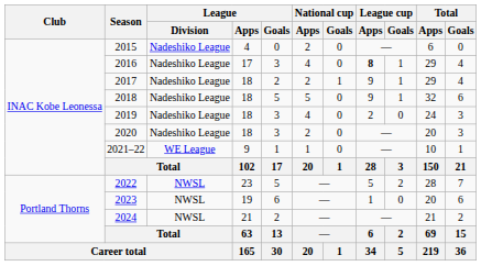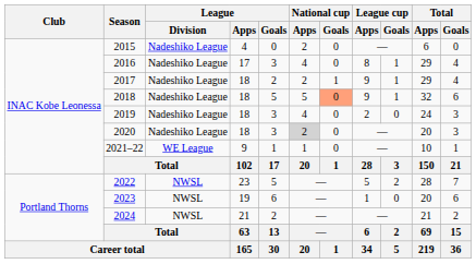2016 | League cup / Apps: bold -> normal
2018 | National cup / Goals: no background -> lightsalmon background
2020 | National cup / Apps: no background -> lightgrey background
